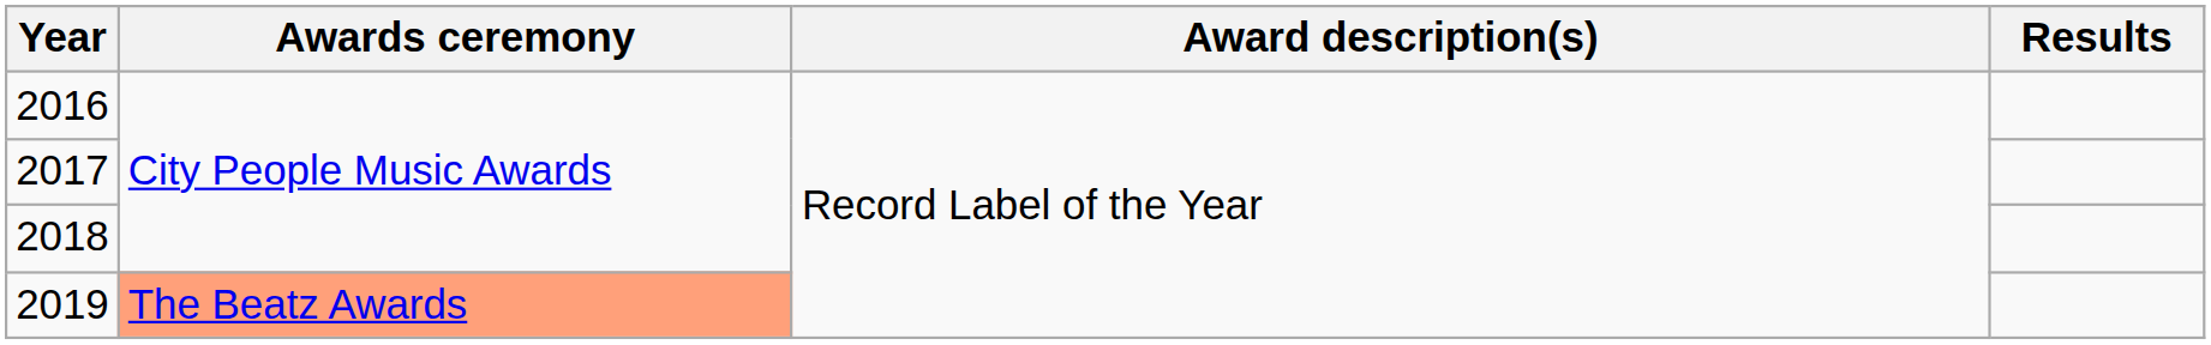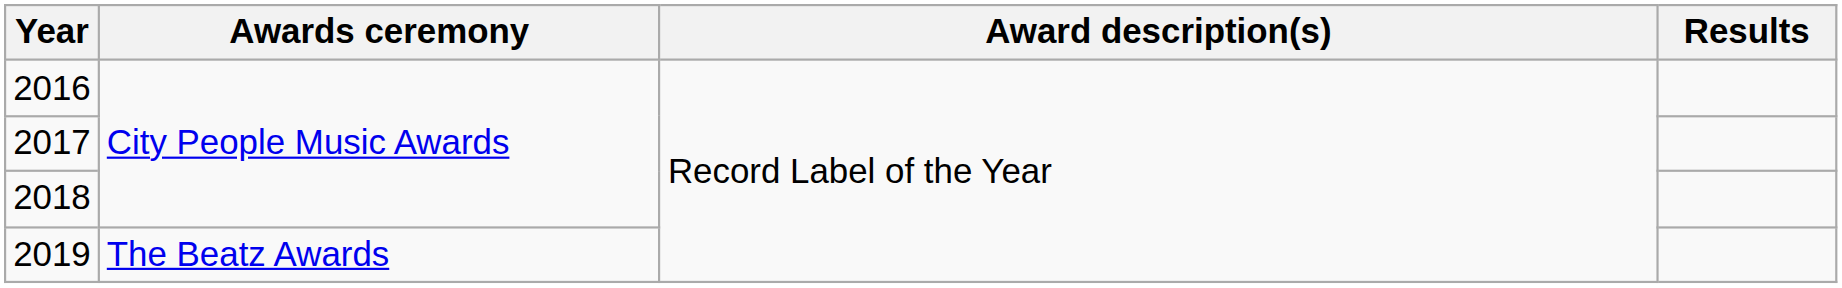2019 | Awards ceremony: lightsalmon background -> no background
